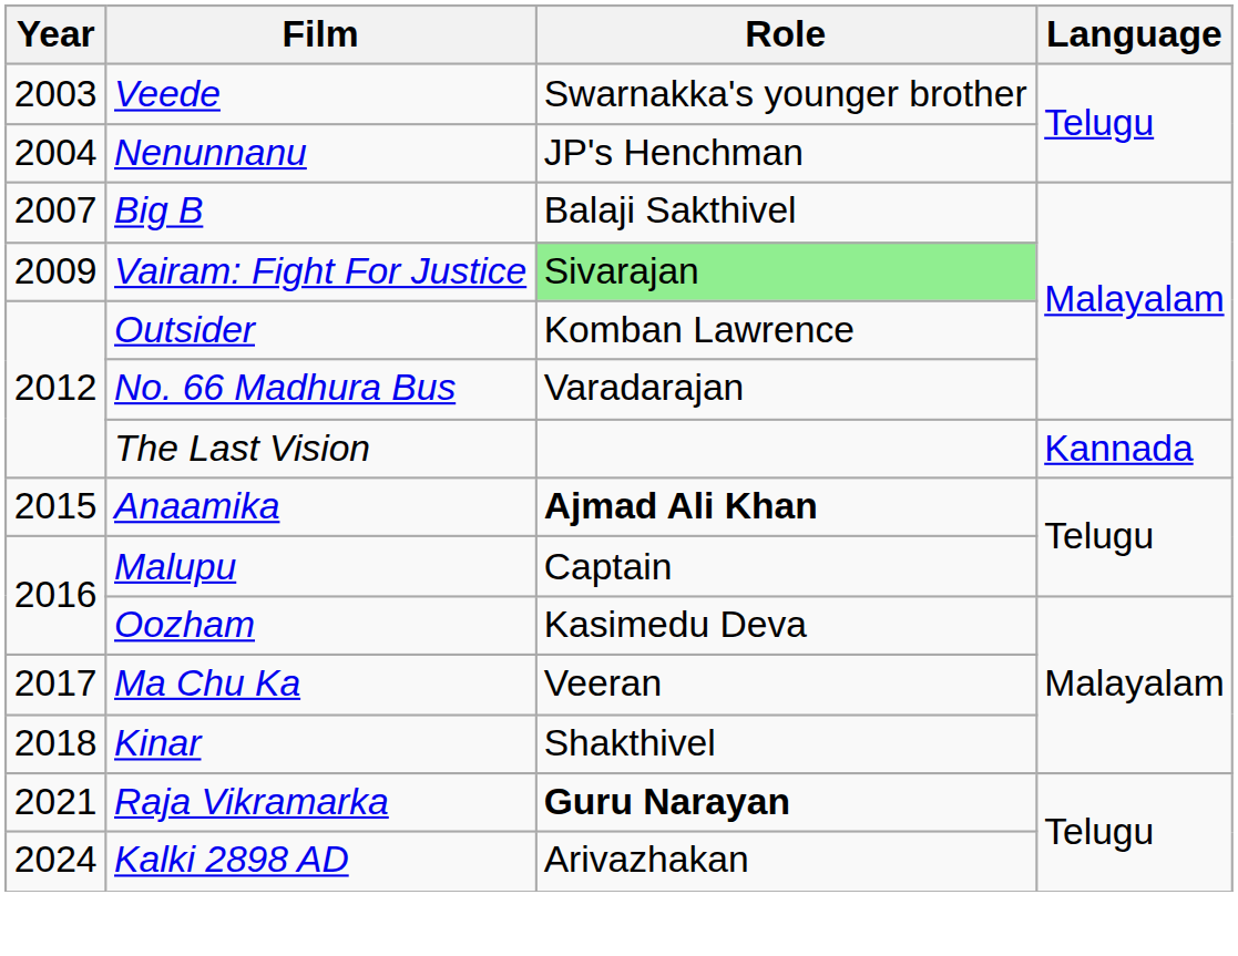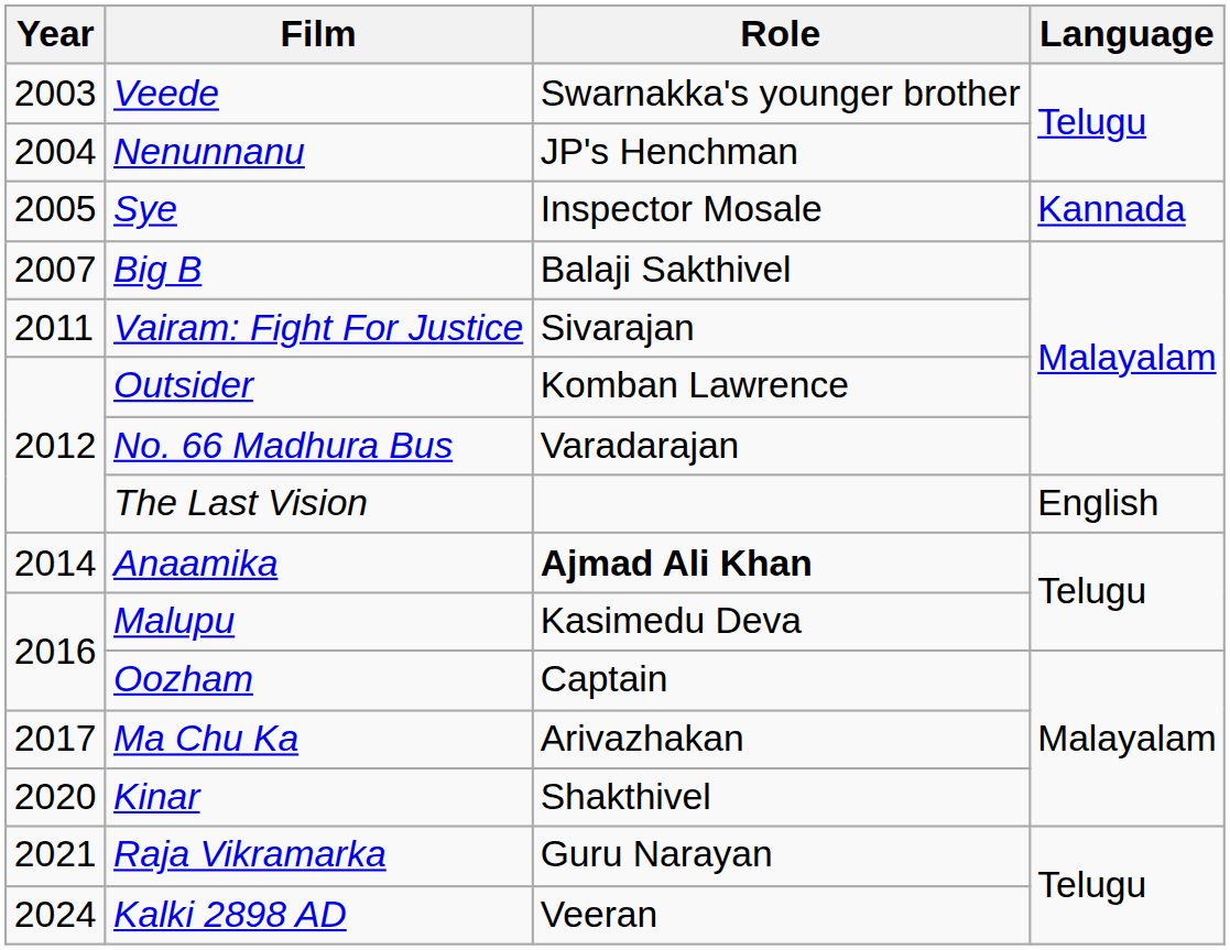+ row: 2005 | Sye | Inspector Mosale | Kannada
Vairam: Fight For Justice | Year: 2009 -> 2011
Vairam: Fight For Justice | Role: lightgreen background -> no background
The Last Vision | Language: Kannada -> English
Anaamika | Year: 2015 -> 2014
Malupu | Role: Captain -> Kasimedu Deva
Oozham | Role: Kasimedu Deva -> Captain
Ma Chu Ka | Role: Veeran -> Arivazhakan
Kinar | Year: 2018 -> 2020
Raja Vikramarka | Role: bold -> normal
Kalki 2898 AD | Role: Arivazhakan -> Veeran
